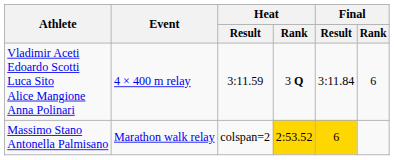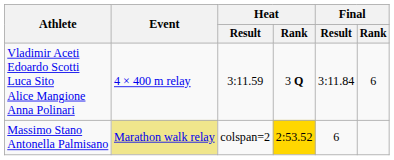Massimo Stano Antonella Palmisano | Event: no background -> khaki background
Massimo Stano Antonella Palmisano | Final / Result: gold background -> no background
